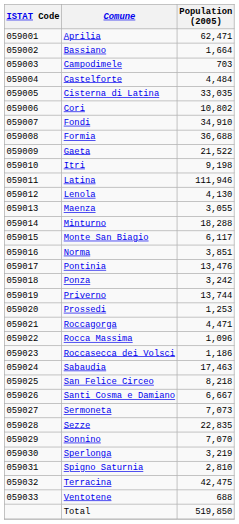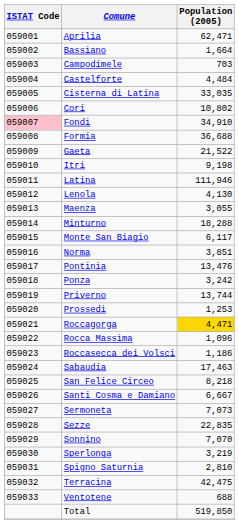Fondi | ISTAT Code: no background -> pink background
Roccagorga | Population (2005): no background -> gold background
